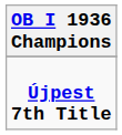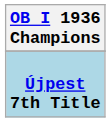row 2 | column 1: no background -> lightblue background
